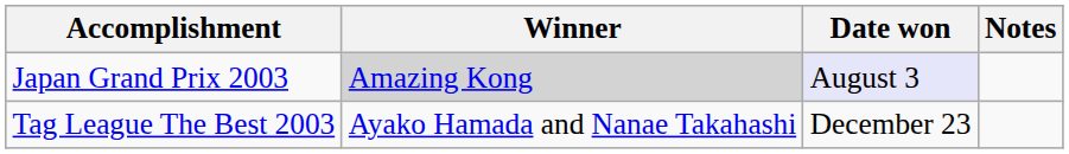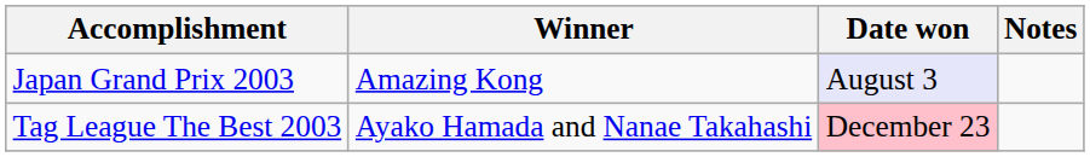Japan Grand Prix 2003 | Winner: lightgrey background -> no background
Tag League The Best 2003 | Date won: no background -> pink background
